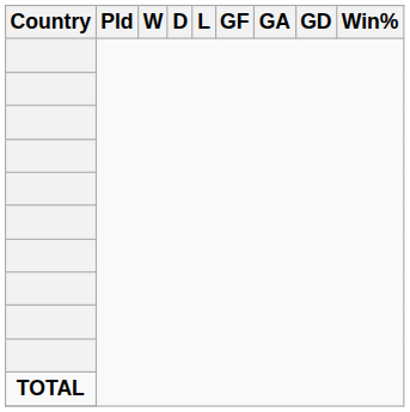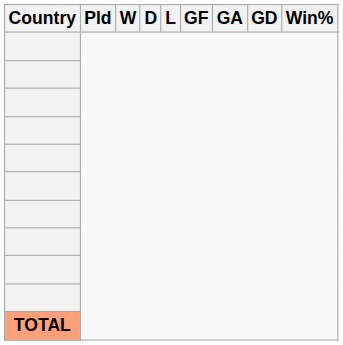row 12 | Country: no background -> lightsalmon background
